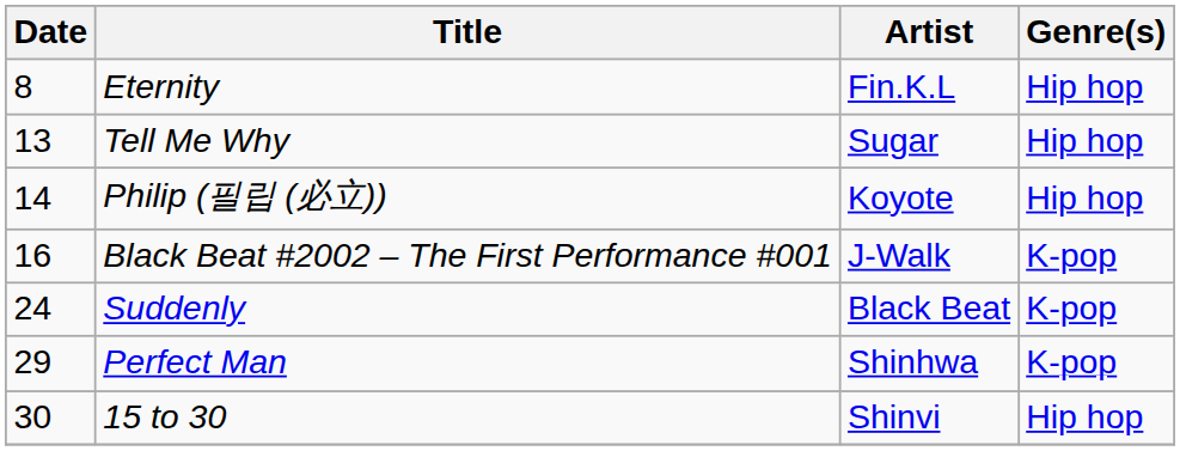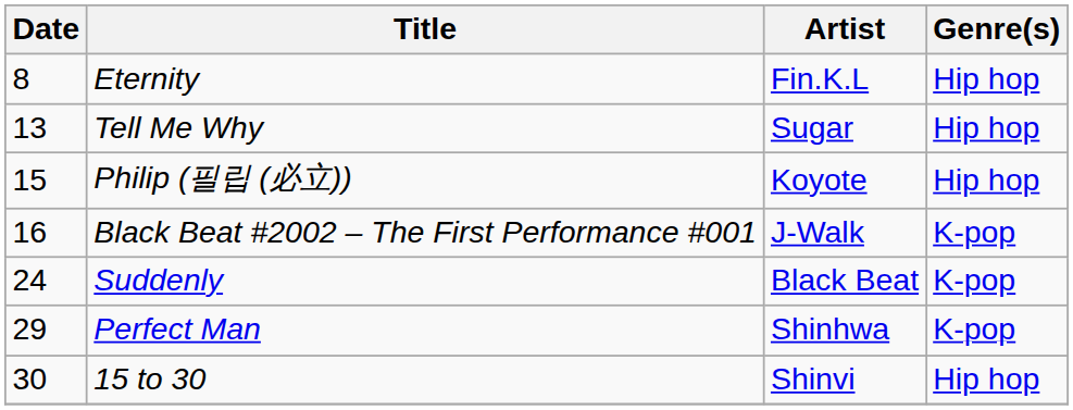Philip (필립 (必立)) | Date: 14 -> 15
